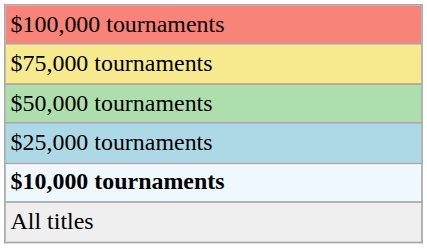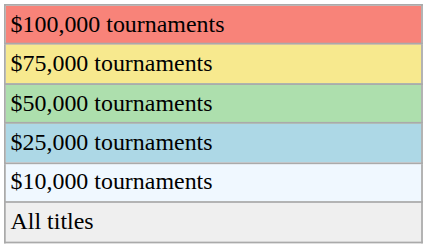row 5 | column 1: bold -> normal
